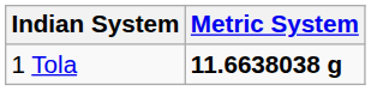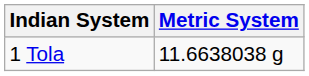1 Tola | Metric System: bold -> normal
